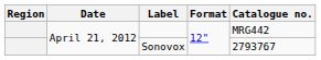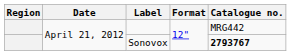Sonovox | Catalogue no.: normal -> bold
